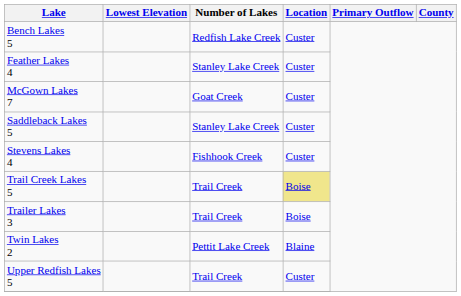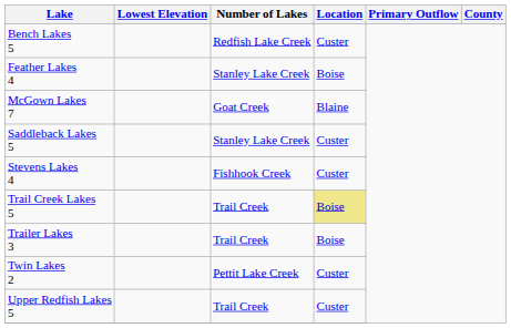Feather Lakes 4 | Location: Custer -> Boise
McGown Lakes 7 | Location: Custer -> Blaine
Twin Lakes 2 | Location: Blaine -> Custer
